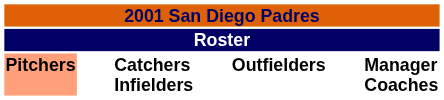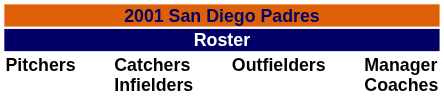Pitchers | column 1: lightsalmon background -> no background
